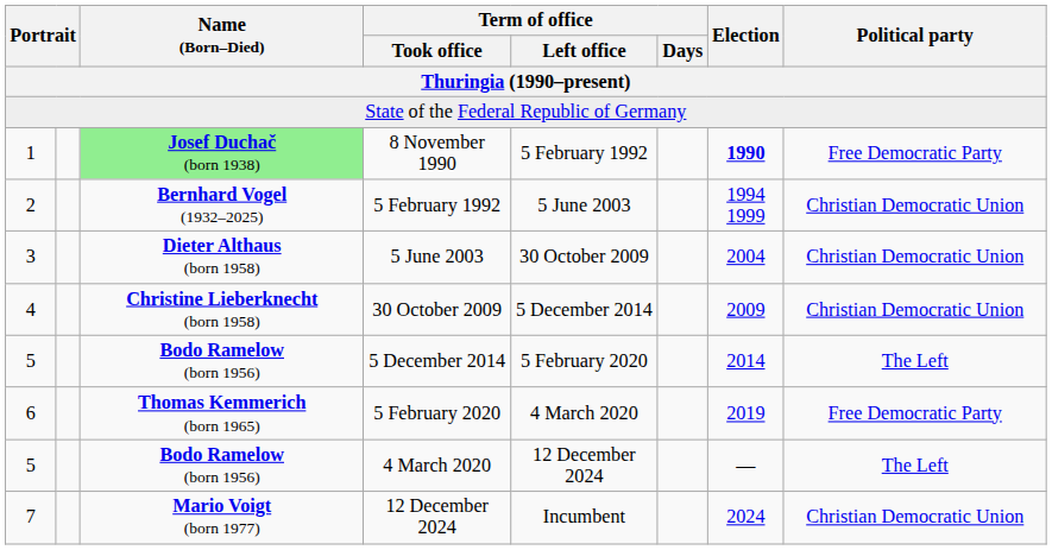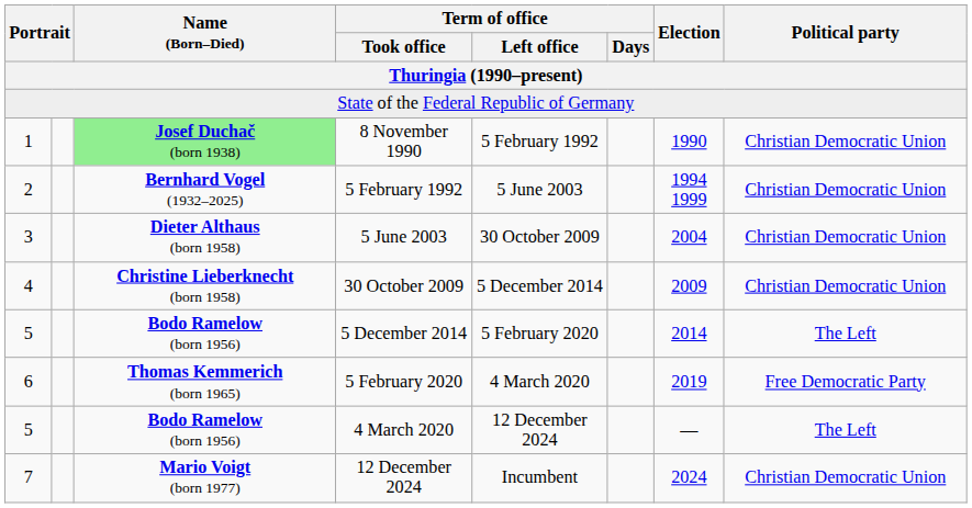8 November 1990 | Election: bold -> normal
8 November 1990 | Political party: Free Democratic Party -> Christian Democratic Union
